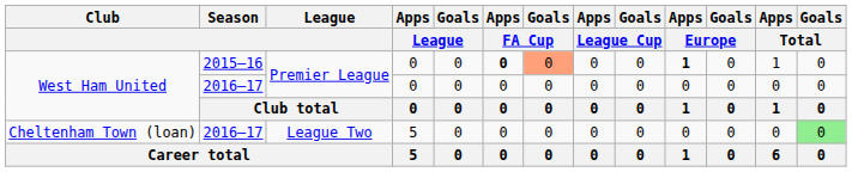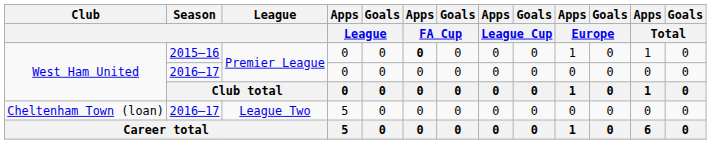West Ham United / 2015–16 | Goals / FA Cup: lightsalmon background -> no background
West Ham United / 2015–16 | Apps / Europe: bold -> normal
Cheltenham Town (loan) | Goals / Total: lightgreen background -> no background
